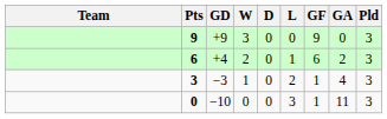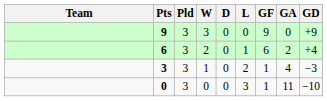columns swapped: Pld <-> GD
